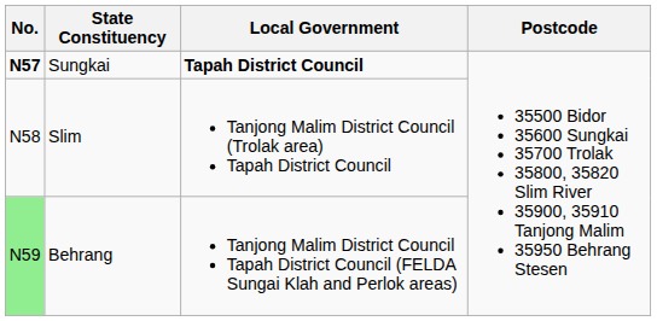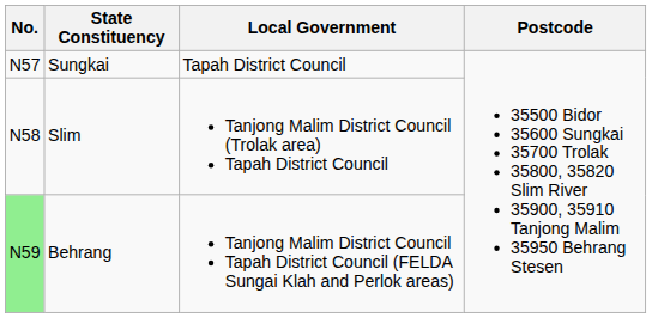Sungkai | No.: bold -> normal
Sungkai | Local Government: bold -> normal
